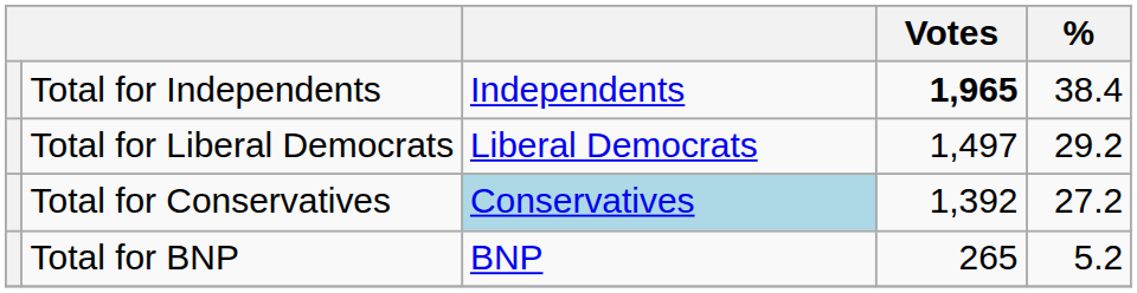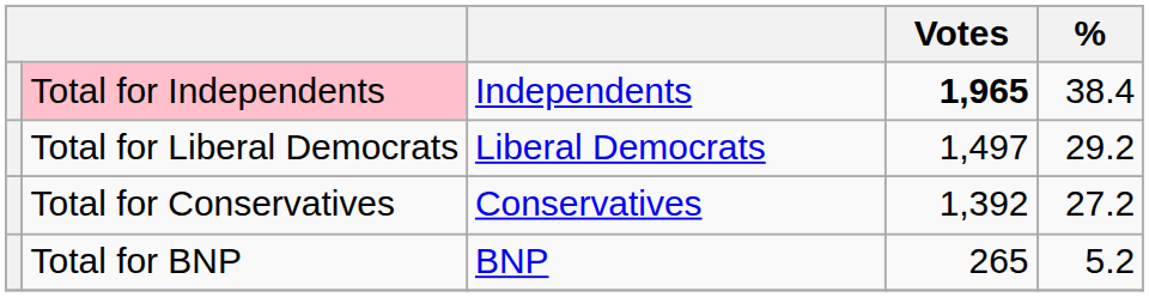row 2 | column 2: no background -> pink background
row 4 | column 3: lightblue background -> no background
